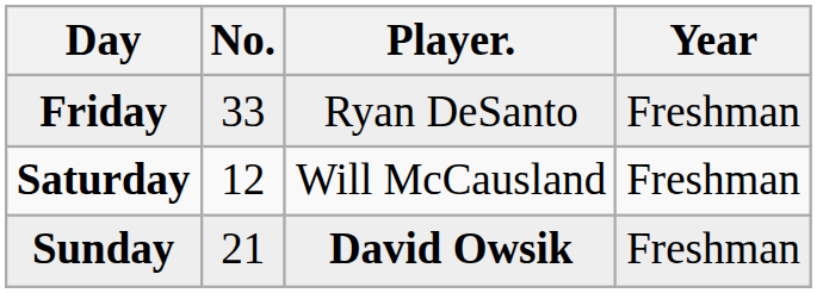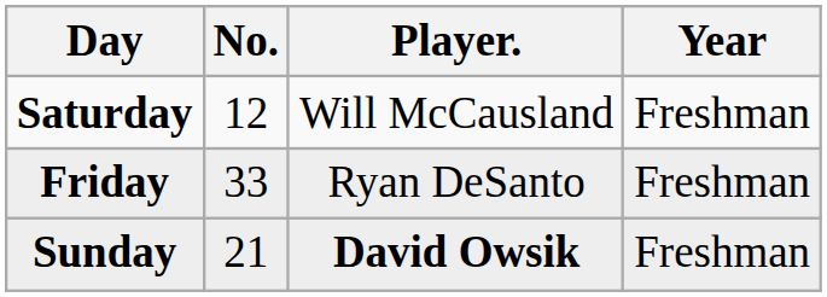rows swapped: Friday <-> Saturday
